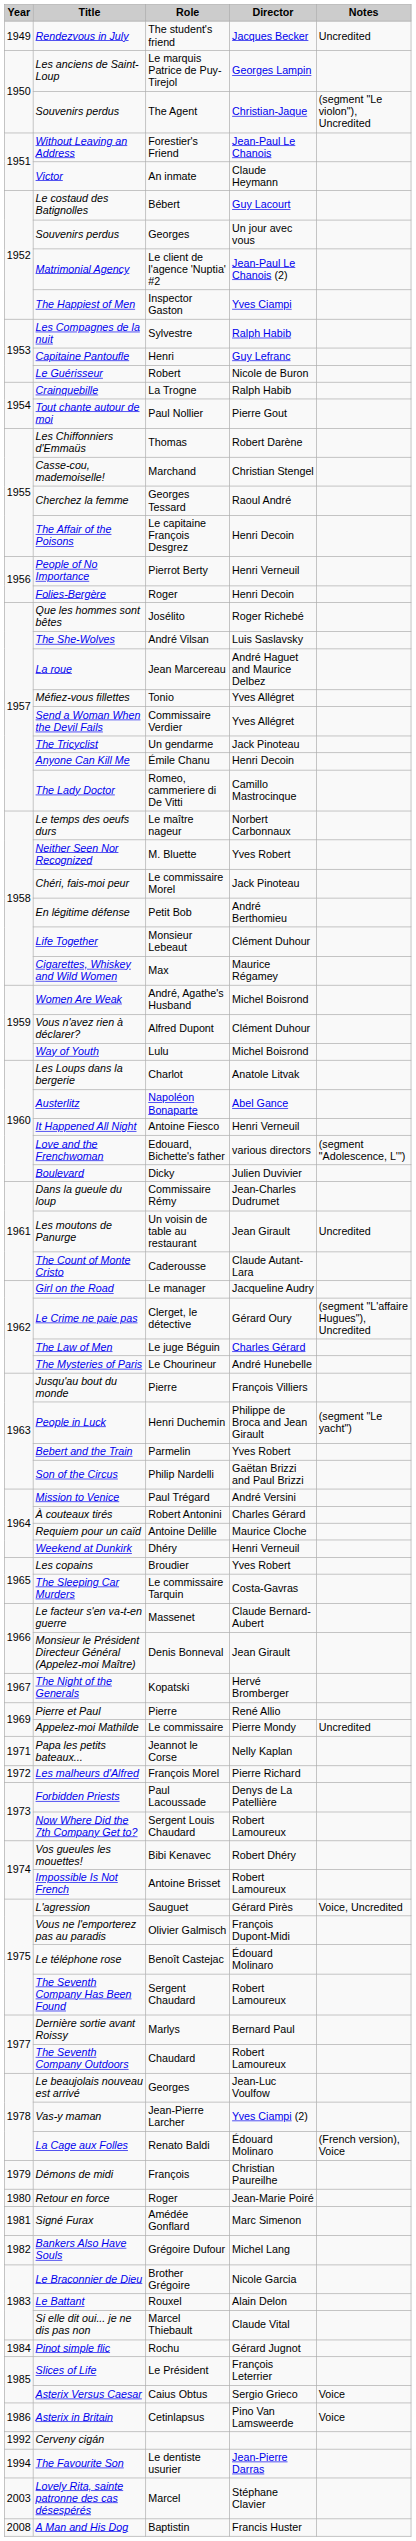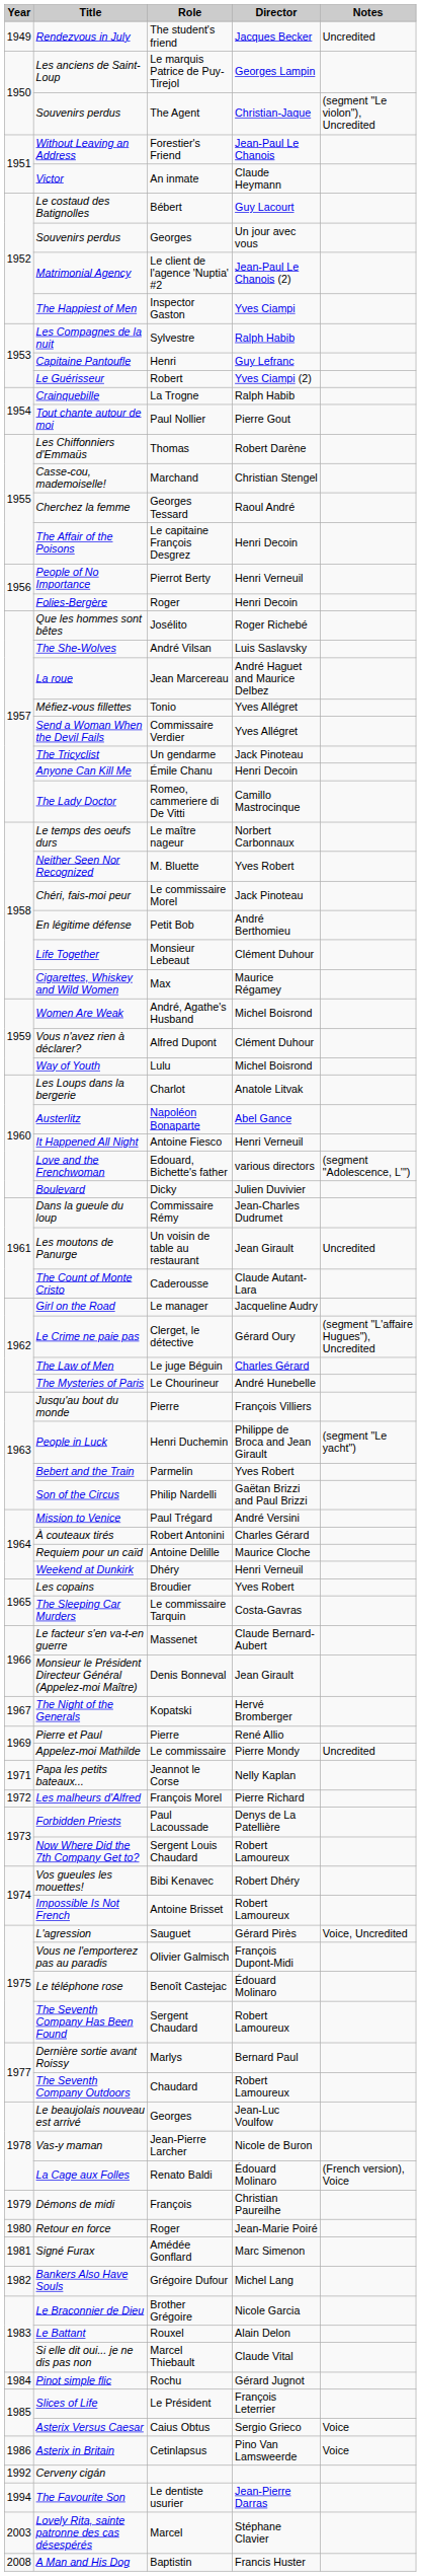Le Guérisseur | Director: Nicole de Buron -> Yves Ciampi (2)
Vas-y maman | Director: Yves Ciampi (2) -> Nicole de Buron
